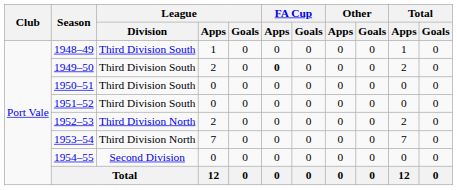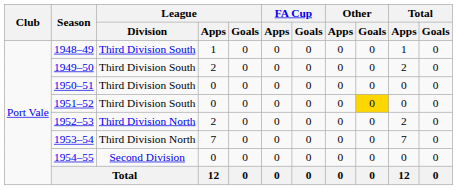1949–50 | FA Cup / Apps: bold -> normal
1951–52 | Other / Goals: no background -> gold background
